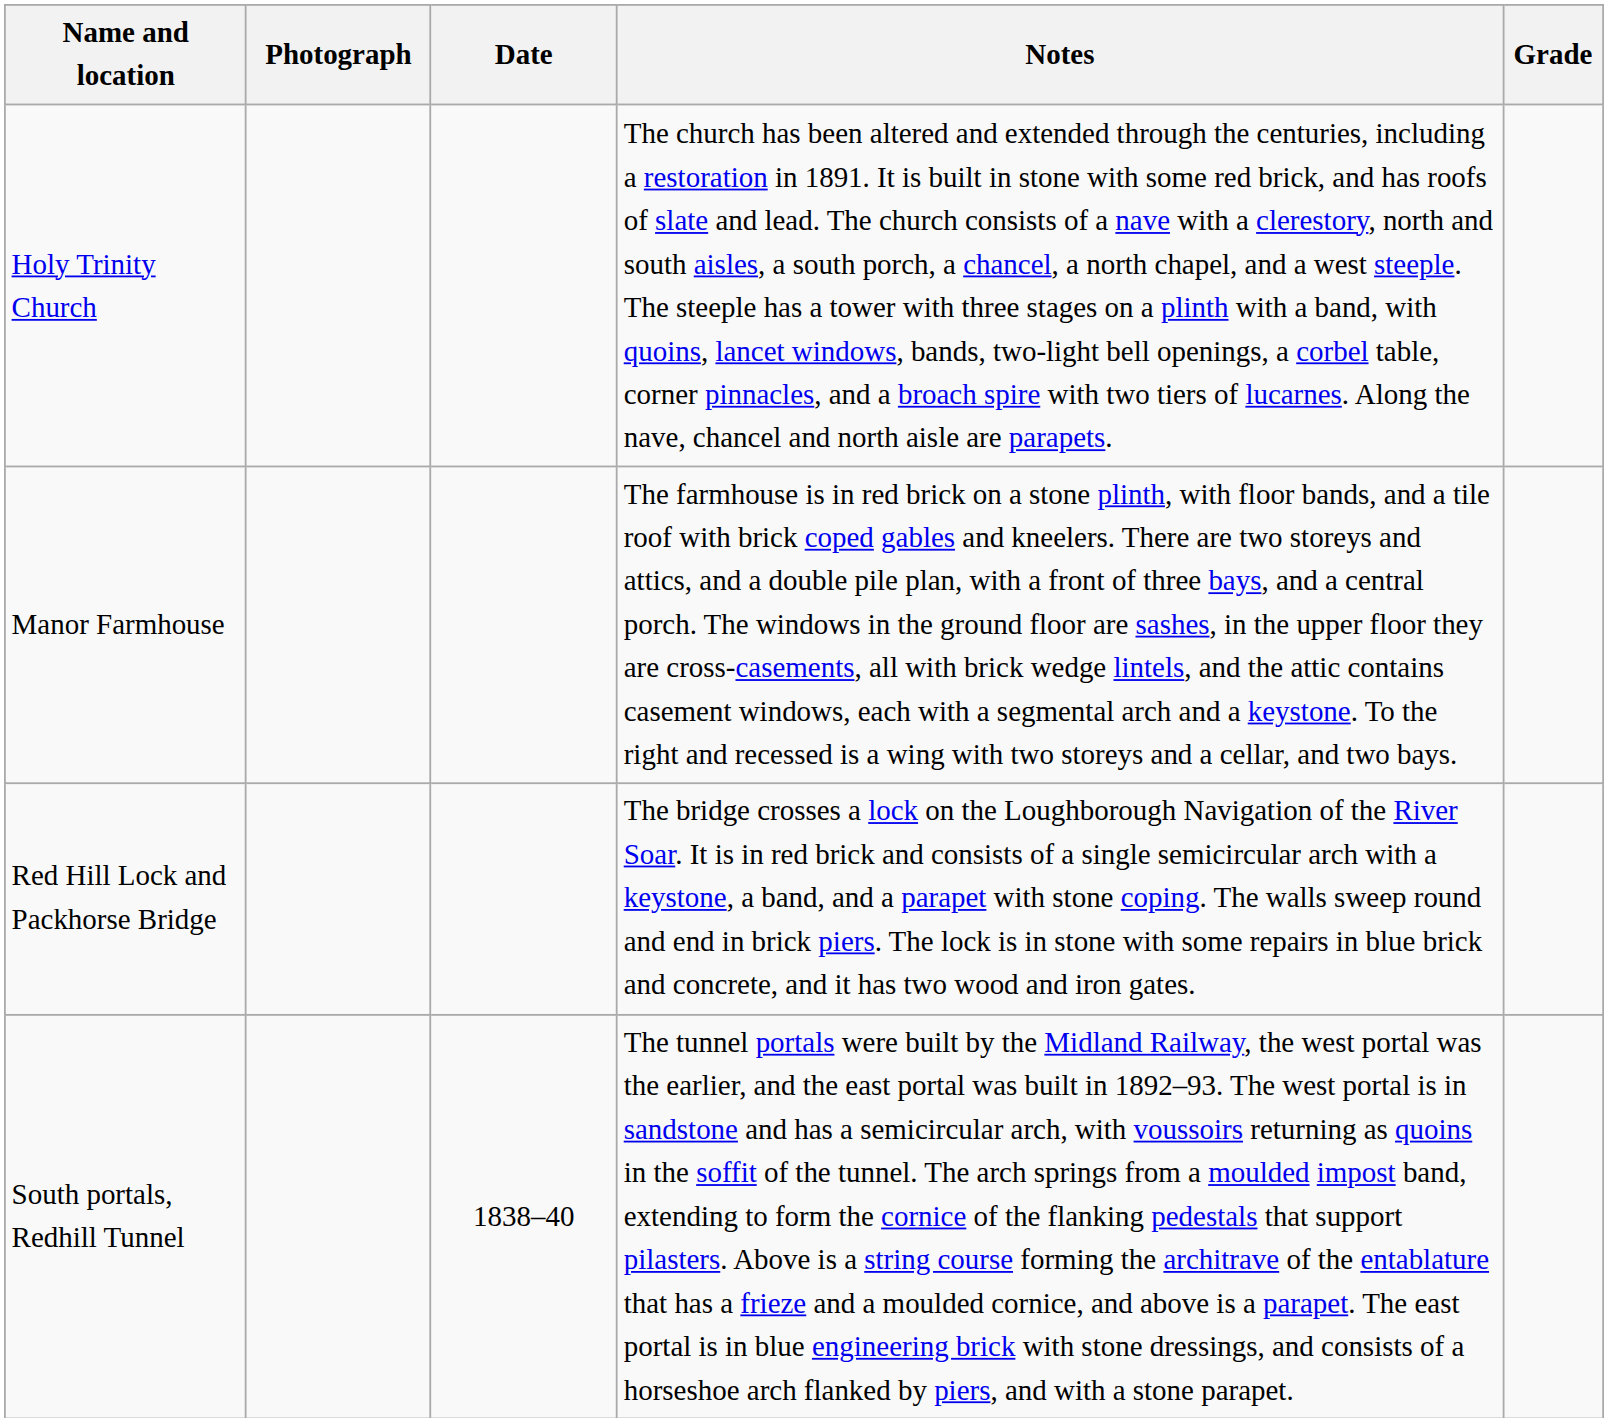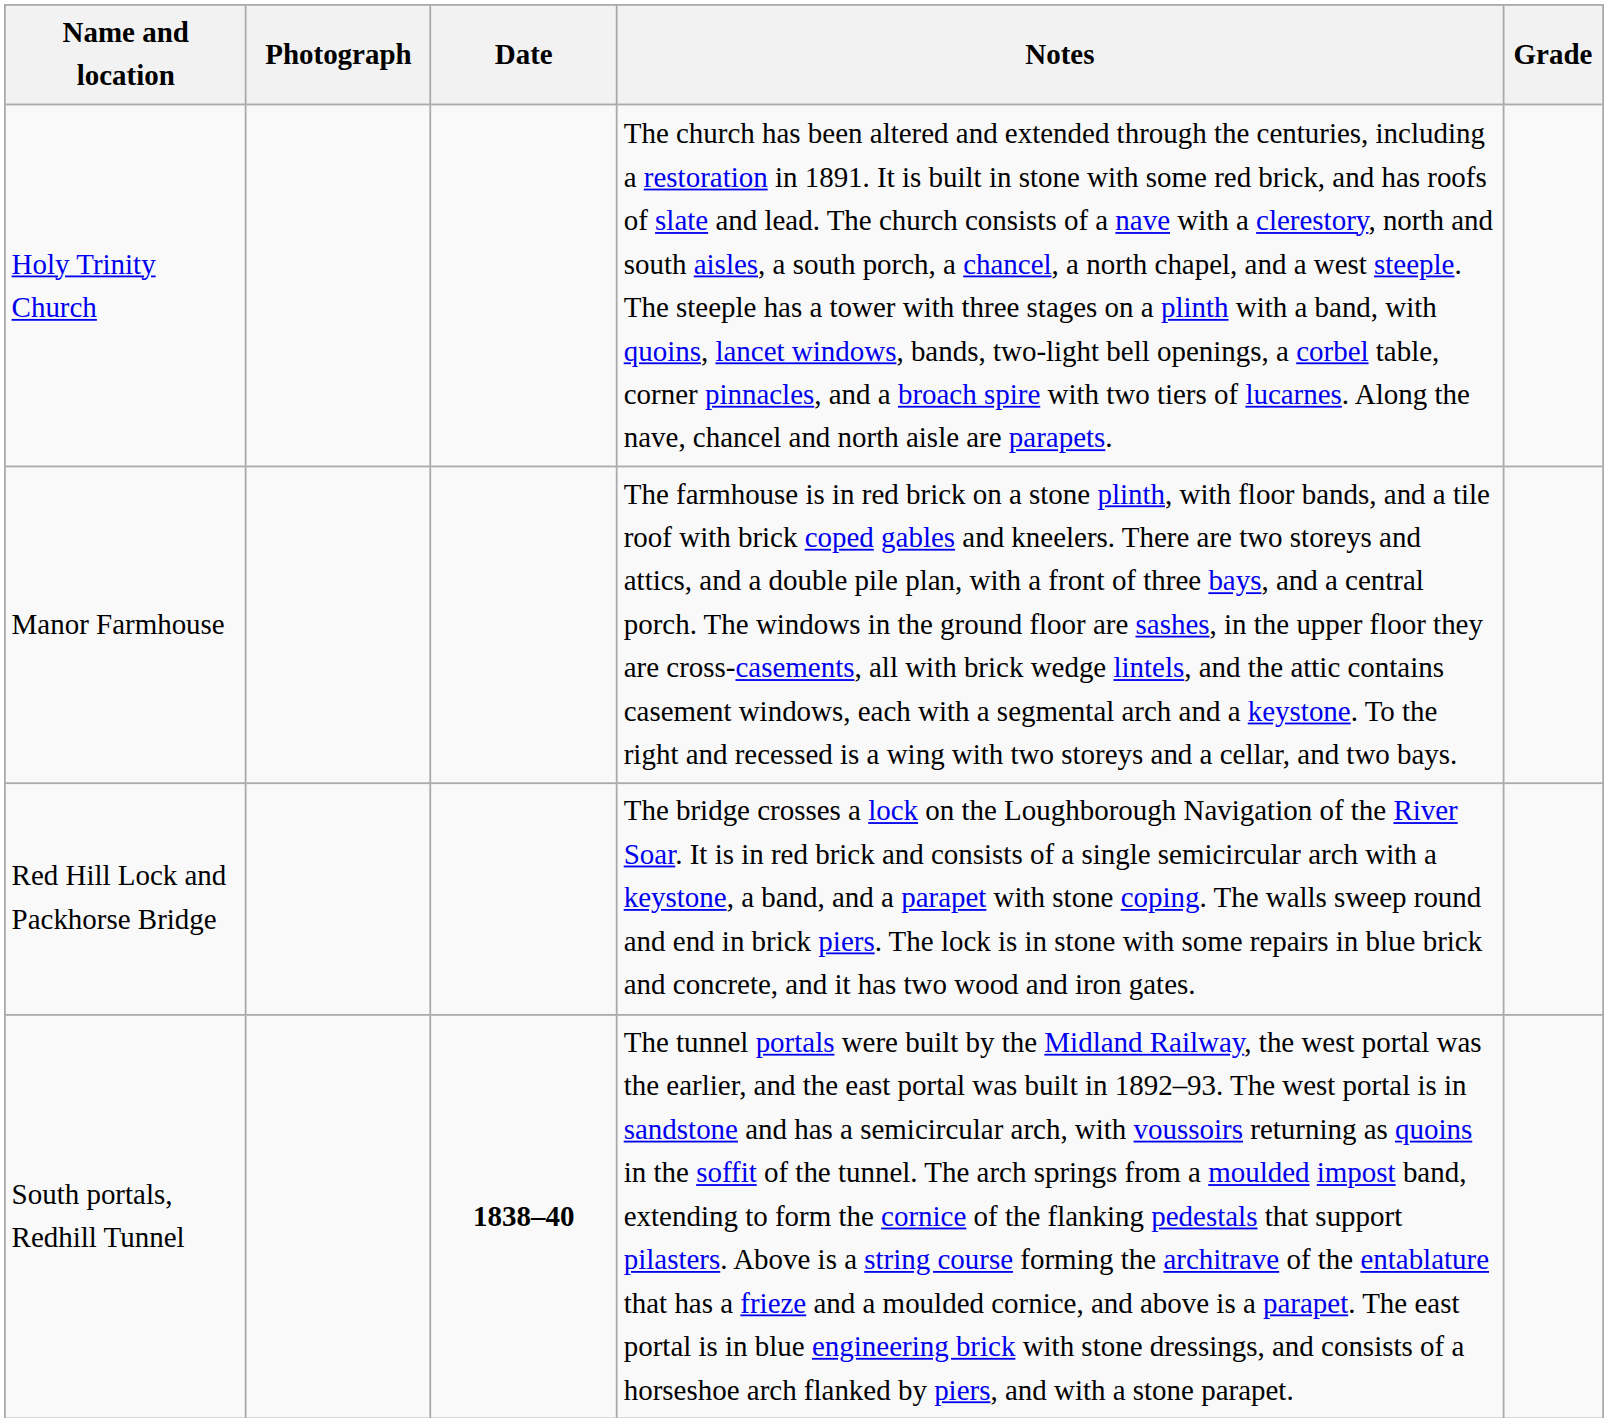South portals, Redhill Tunnel | Date: normal -> bold
